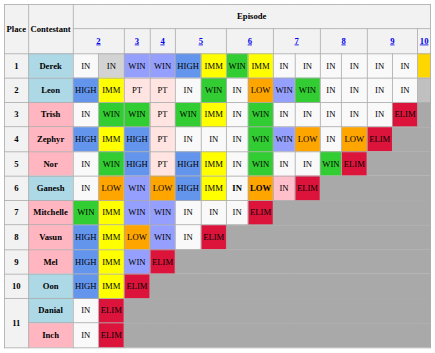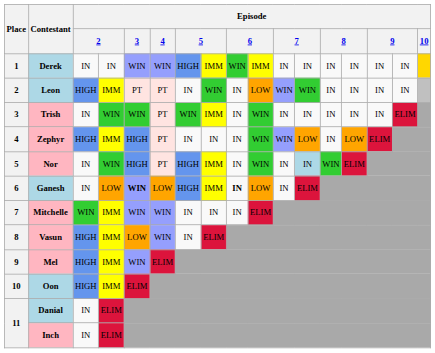Derek | column 4: lightgrey background -> no background
Nor | column 12: no background -> lightblue background
Ganesh | Episode / 3: normal -> bold
Ganesh | column 10: bold -> normal
Ganesh | column 11: pink background -> no background
